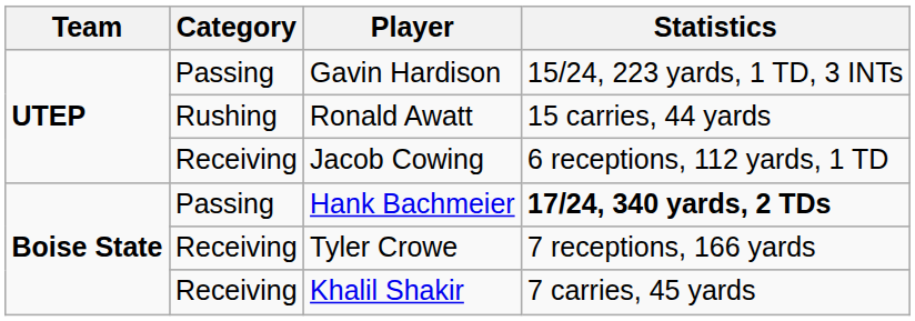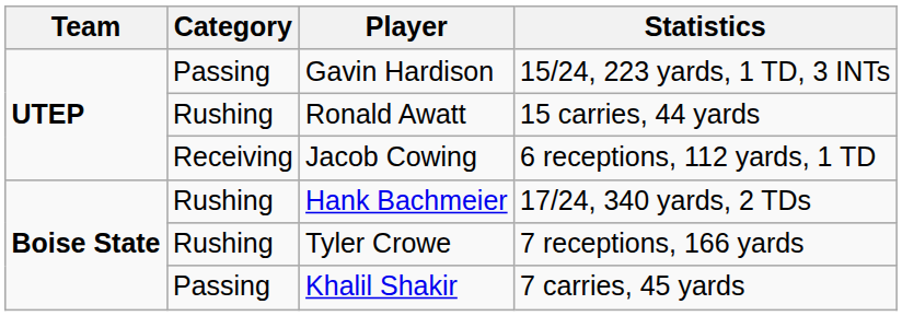Hank Bachmeier | Category: Passing -> Rushing
Hank Bachmeier | Statistics: bold -> normal
Tyler Crowe | Category: Receiving -> Rushing
Khalil Shakir | Category: Receiving -> Passing
